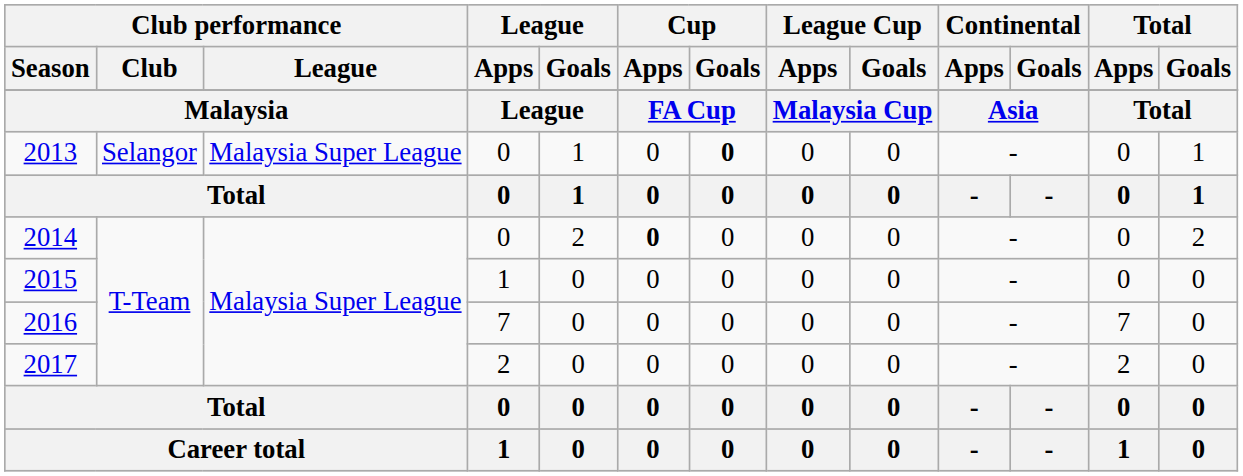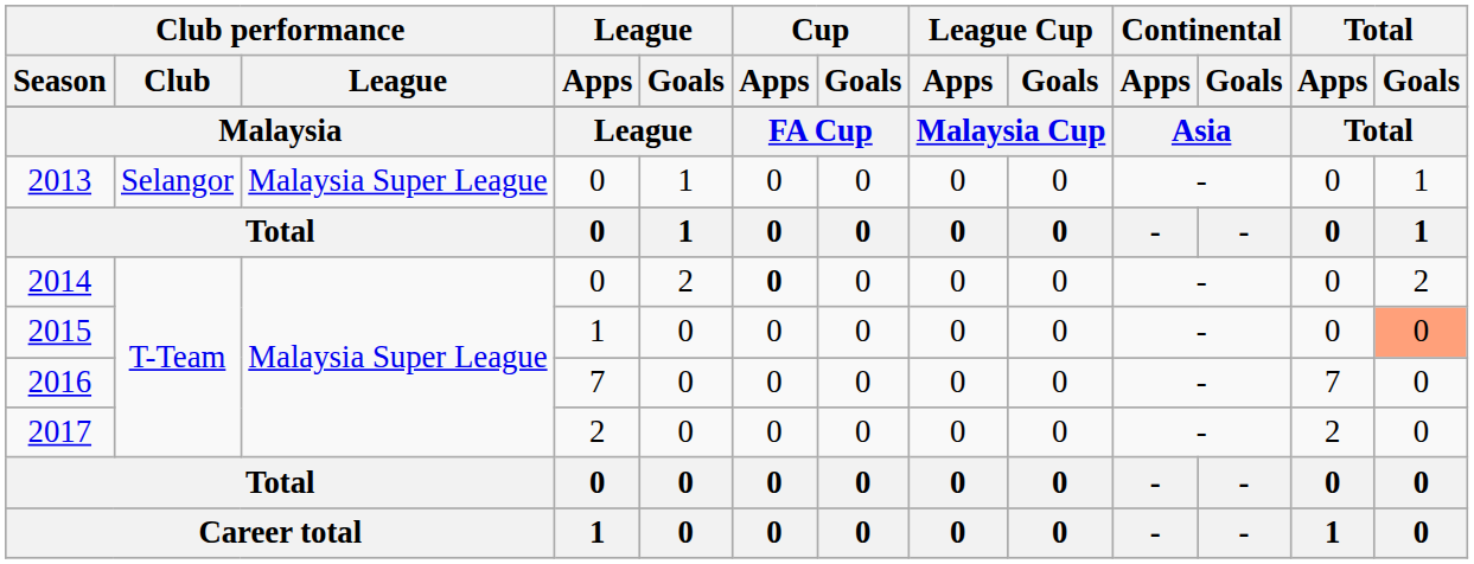2013 | Cup / Goals: bold -> normal
2015 | Total / Goals: no background -> lightsalmon background
